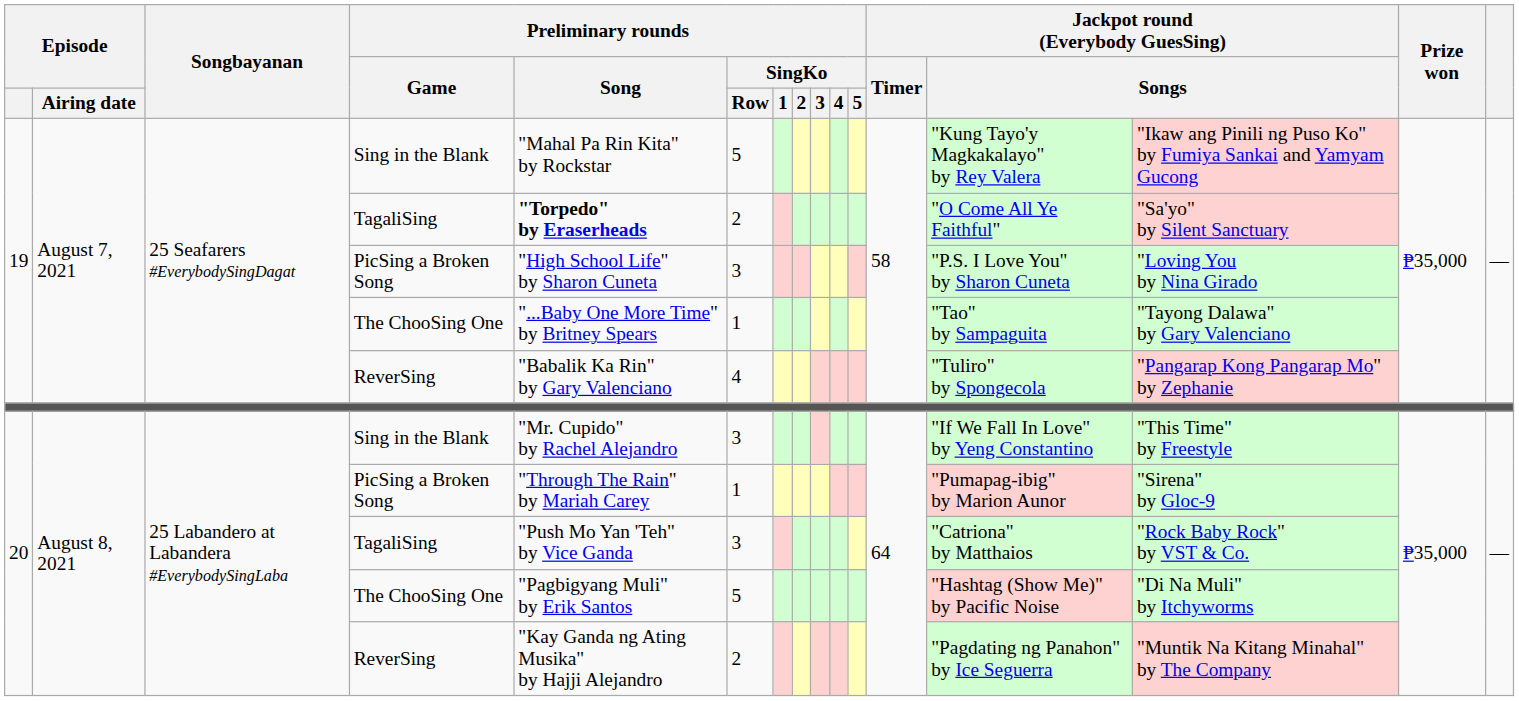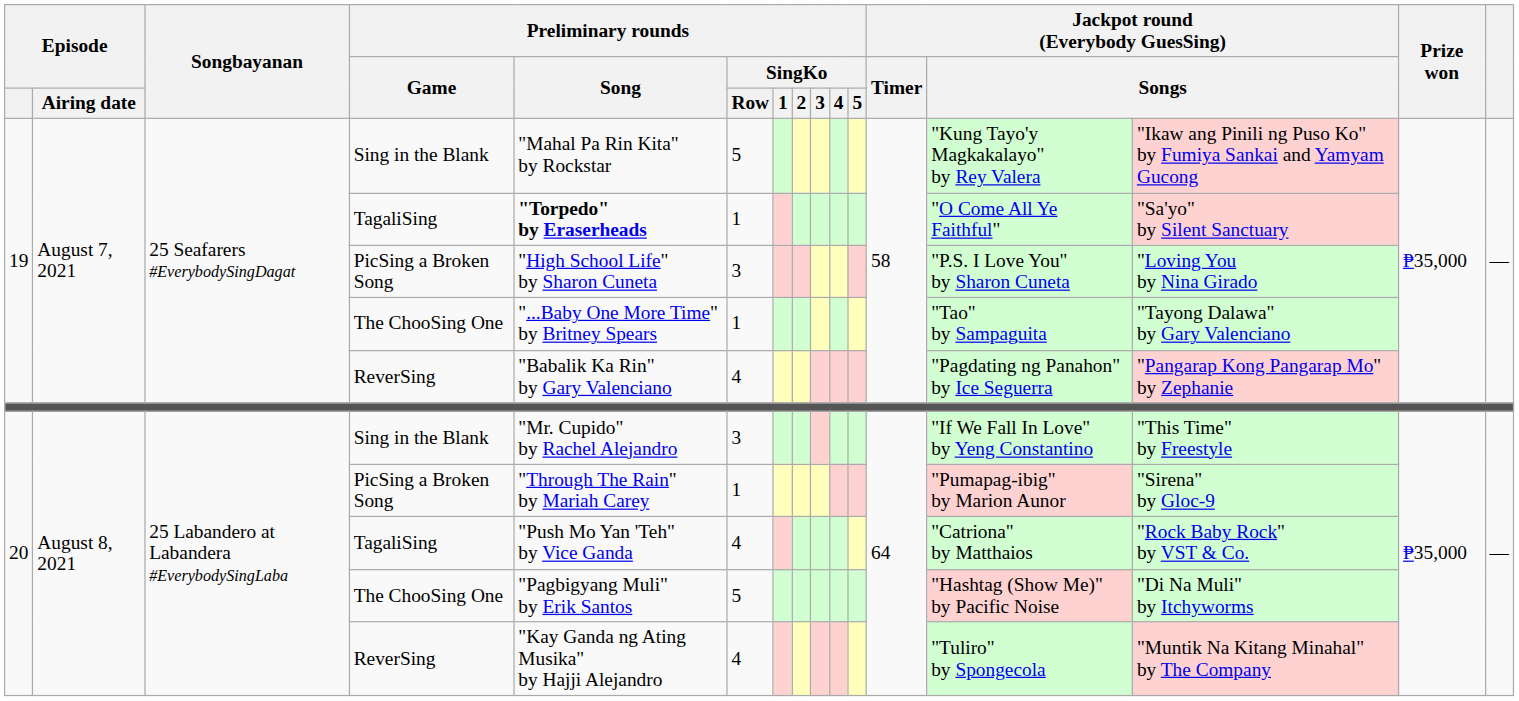19 / TagaliSing | Preliminary rounds / SingKo / Row: 2 -> 1
19 / ReverSing | column 13: "Tuliro" by Spongecola -> "Pagdating ng Panahon" by Ice Seguerra
20 / TagaliSing | Preliminary rounds / SingKo / Row: 3 -> 4
20 / ReverSing | Preliminary rounds / SingKo / Row: 2 -> 4
20 / ReverSing | column 13: "Pagdating ng Panahon" by Ice Seguerra -> "Tuliro" by Spongecola
